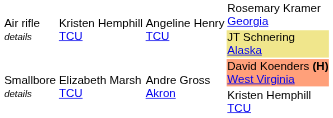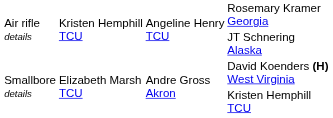JT Schnering Alaska | column 4: khaki background -> no background
David Koenders (H) West Virginia | column 4: lightsalmon background -> no background
